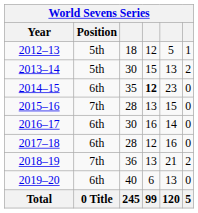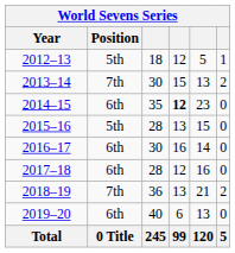2013–14 | Position: 5th -> 7th
2015–16 | Position: 7th -> 5th
